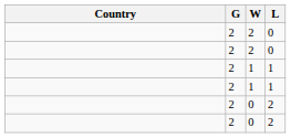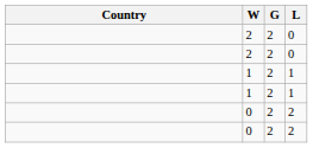columns swapped: G <-> W
